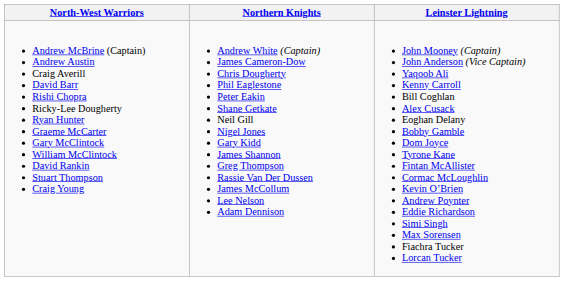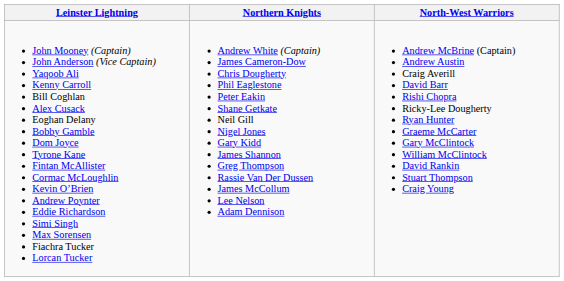columns swapped: Leinster Lightning <-> North-West Warriors
